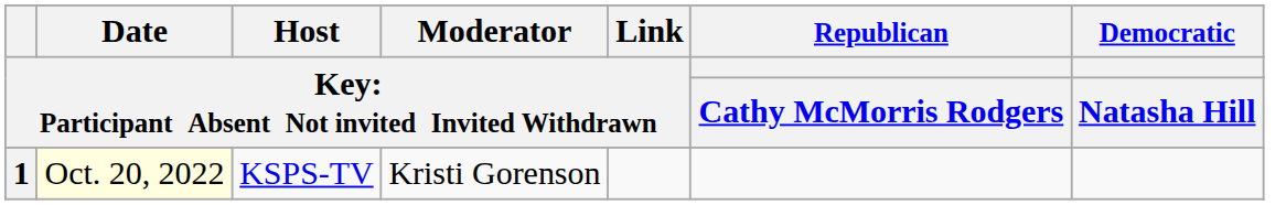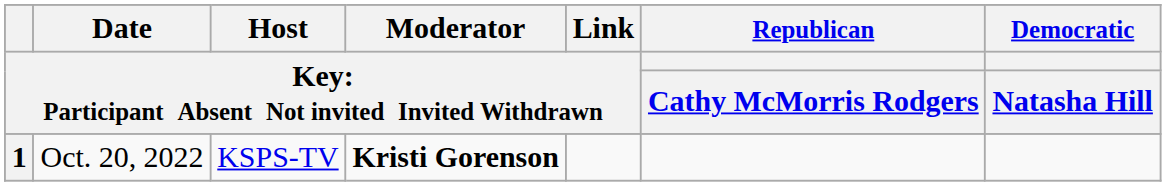1 | column 2: lightyellow background -> no background
1 | column 4: normal -> bold
